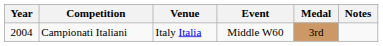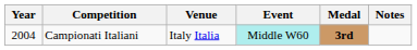Campionati Italiani | Event: no background -> paleturquoise background
Campionati Italiani | Medal: normal -> bold
